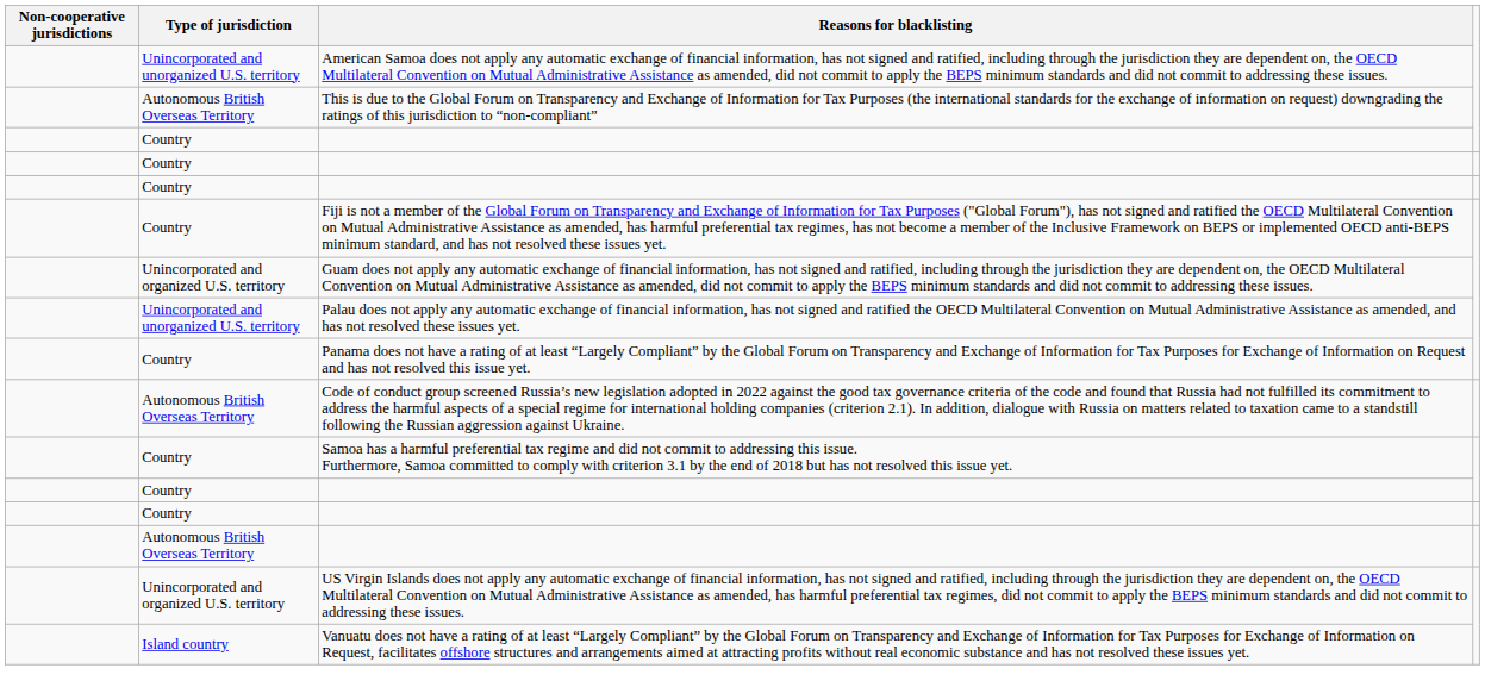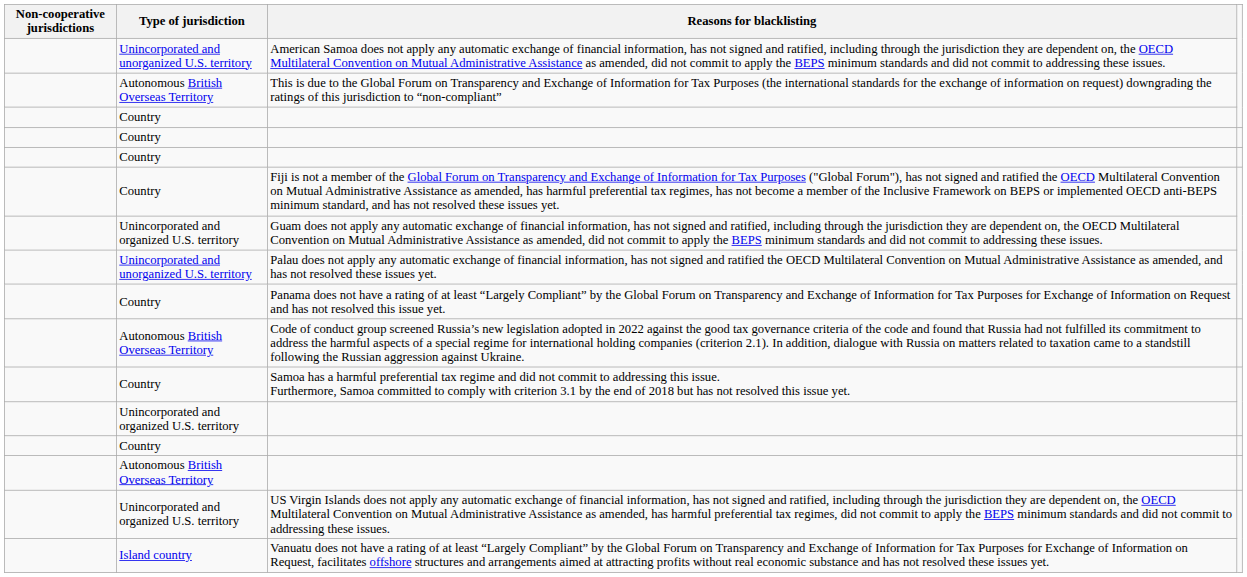row 13 | Type of jurisdiction: Country -> Unincorporated and organized U.S. territory
